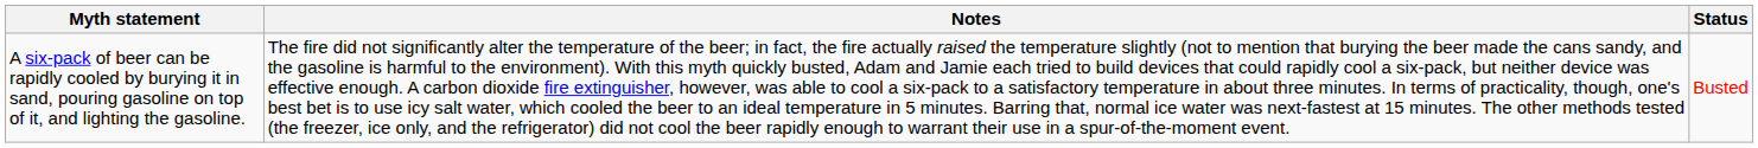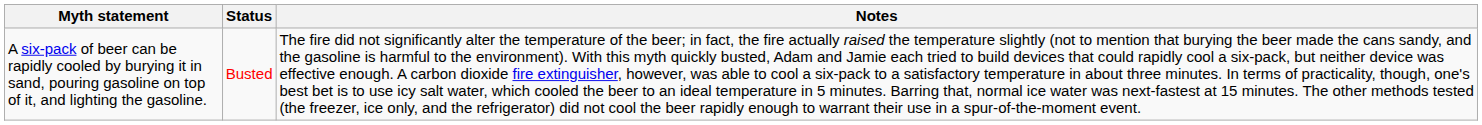columns swapped: Status <-> Notes
